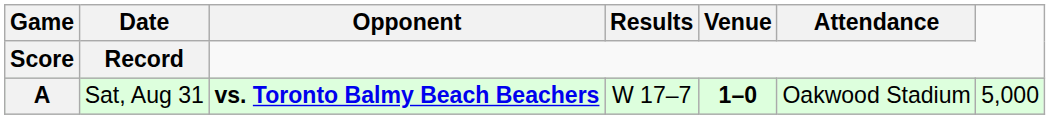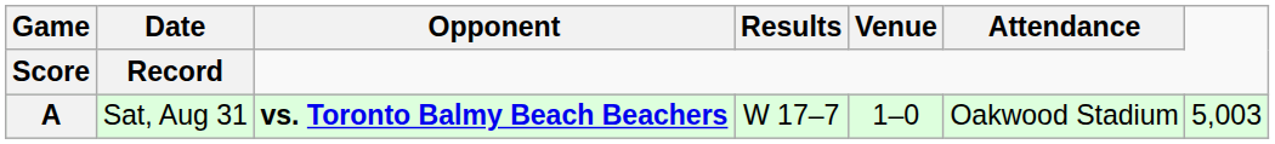A | Venue: bold -> normal
A | column 7: 5,000 -> 5,003
